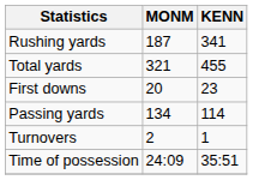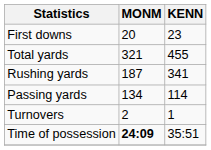rows swapped: First downs <-> Rushing yards
Time of possession | MONM: normal -> bold
